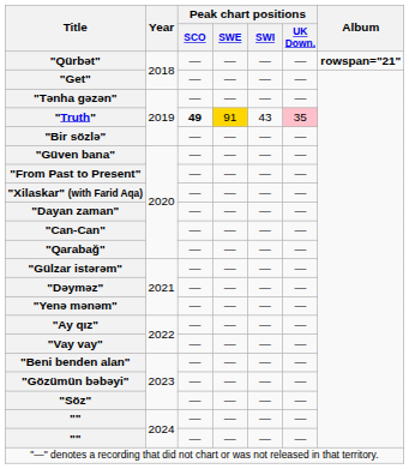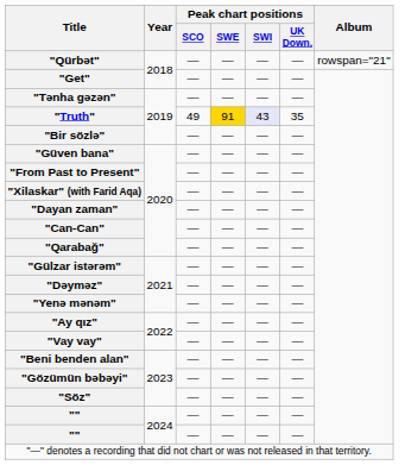"Qürbət" | Album: bold -> normal
"Truth" | Peak chart positions / SCO: bold -> normal
"Truth" | Peak chart positions / SWI: no background -> lavender background
"Truth" | Peak chart positions / UK Down.: pink background -> no background
